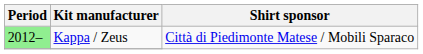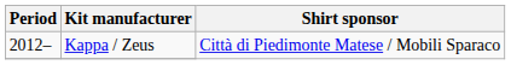Kappa / Zeus | Period: lightgreen background -> no background
